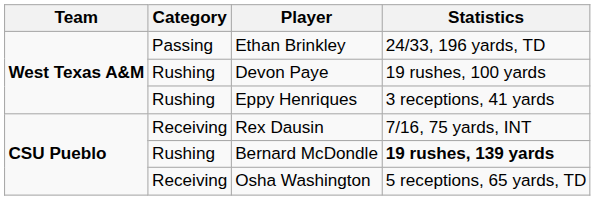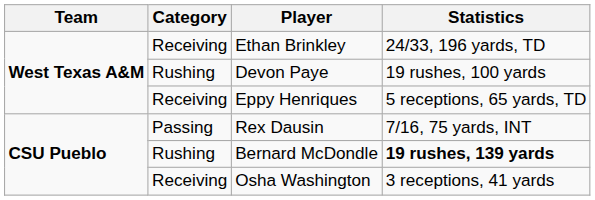Ethan Brinkley | Category: Passing -> Receiving
Eppy Henriques | Category: Rushing -> Receiving
Eppy Henriques | Statistics: 3 receptions, 41 yards -> 5 receptions, 65 yards, TD
Rex Dausin | Category: Receiving -> Passing
Osha Washington | Statistics: 5 receptions, 65 yards, TD -> 3 receptions, 41 yards
